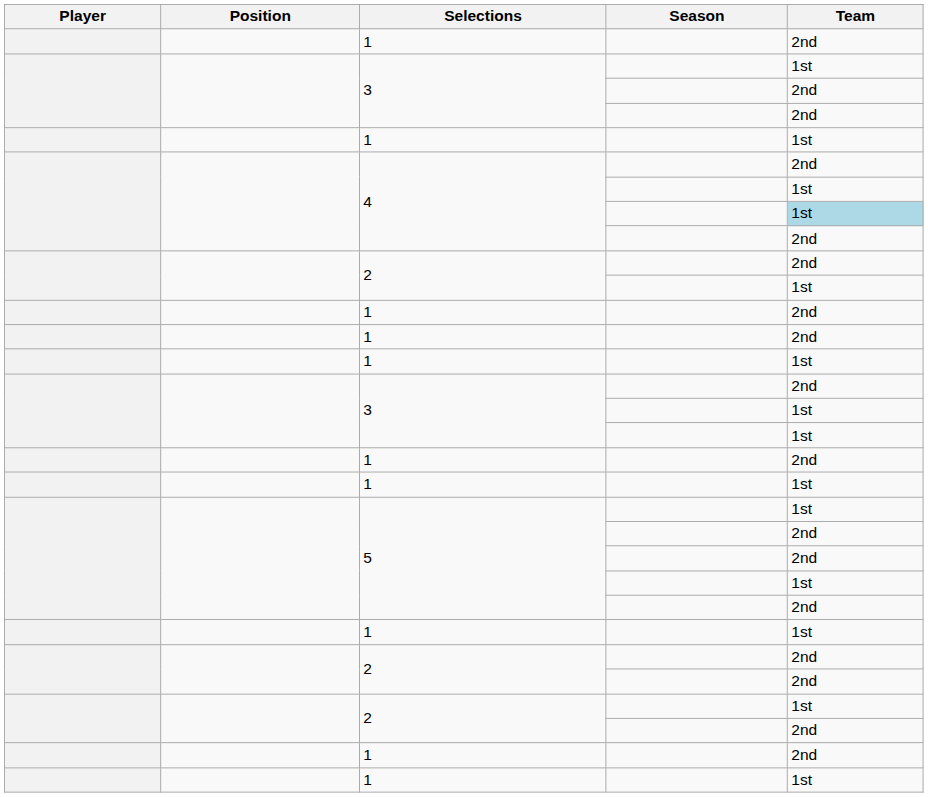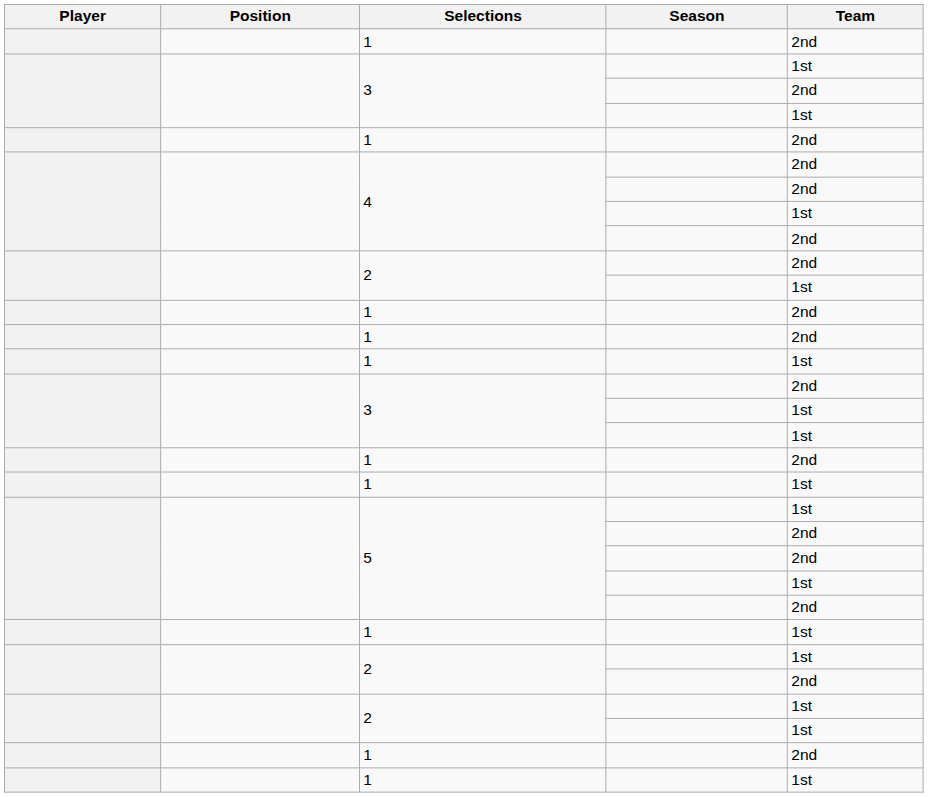row 5 | Team: 2nd -> 1st
row 6 | Team: 1st -> 2nd
row 8 | Team: 1st -> 2nd
row 9 | Team: lightblue background -> no background
row 27 | Team: 2nd -> 1st
row 30 | Team: 2nd -> 1st
